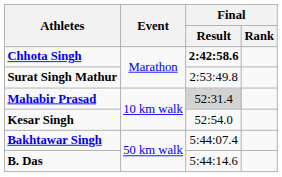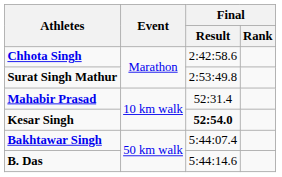Chhota Singh | Final / Result: bold -> normal
Mahabir Prasad | Final / Result: lightgrey background -> no background
Kesar Singh | Final / Result: normal -> bold
